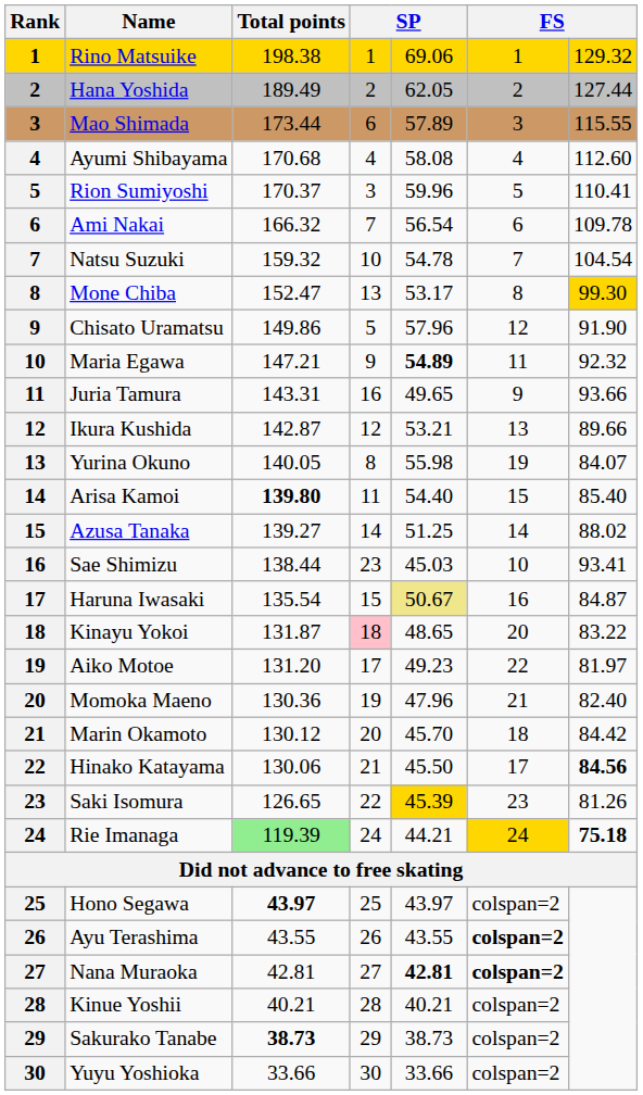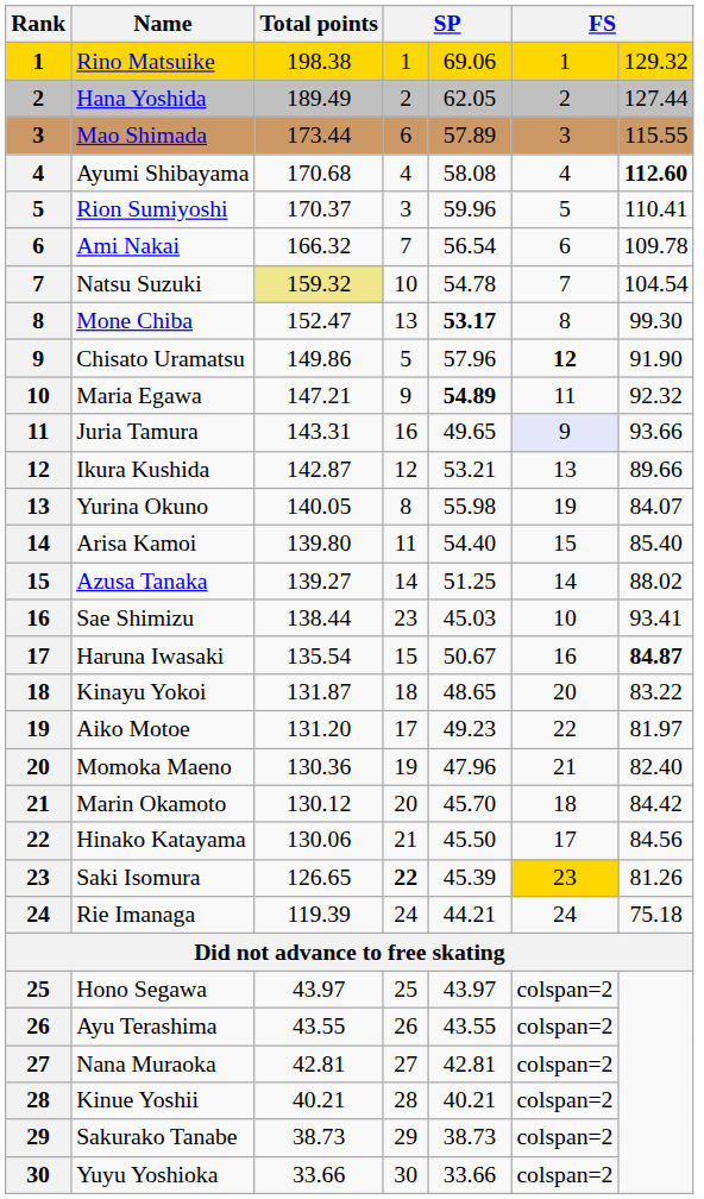Ayumi Shibayama | column 7: normal -> bold
Natsu Suzuki | Total points: no background -> khaki background
Mone Chiba | column 5: normal -> bold
Mone Chiba | column 7: gold background -> no background
Chisato Uramatsu | column 6: normal -> bold
Juria Tamura | column 6: no background -> lavender background
Arisa Kamoi | Total points: bold -> normal
Haruna Iwasaki | column 5: khaki background -> no background
Haruna Iwasaki | column 7: normal -> bold
Kinayu Yokoi | column 4: pink background -> no background
Hinako Katayama | column 7: bold -> normal
Saki Isomura | column 4: normal -> bold
Saki Isomura | column 5: gold background -> no background
Saki Isomura | column 6: no background -> gold background
Rie Imanaga | Total points: lightgreen background -> no background
Rie Imanaga | column 6: gold background -> no background
Rie Imanaga | column 7: bold -> normal
Hono Segawa | Total points: bold -> normal
Ayu Terashima | column 6: bold -> normal
Nana Muraoka | column 5: bold -> normal
Nana Muraoka | column 6: bold -> normal
Sakurako Tanabe | Total points: bold -> normal
